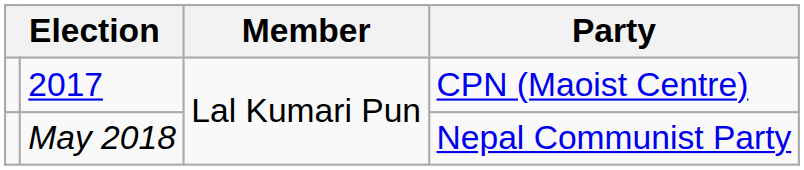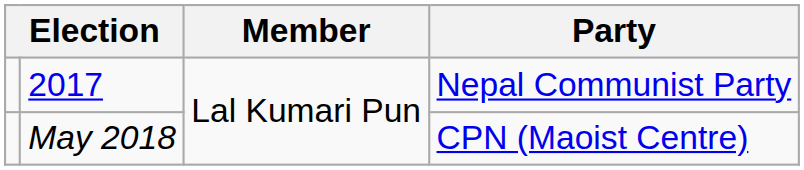2017 | Party: CPN (Maoist Centre) -> Nepal Communist Party
May 2018 | Party: Nepal Communist Party -> CPN (Maoist Centre)
